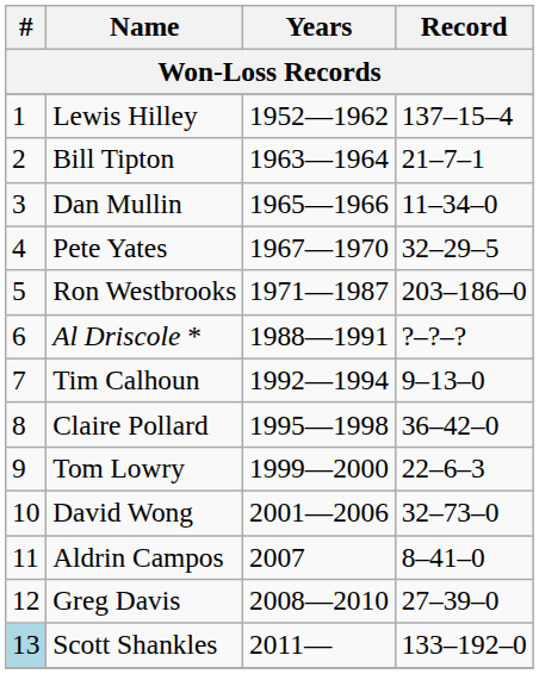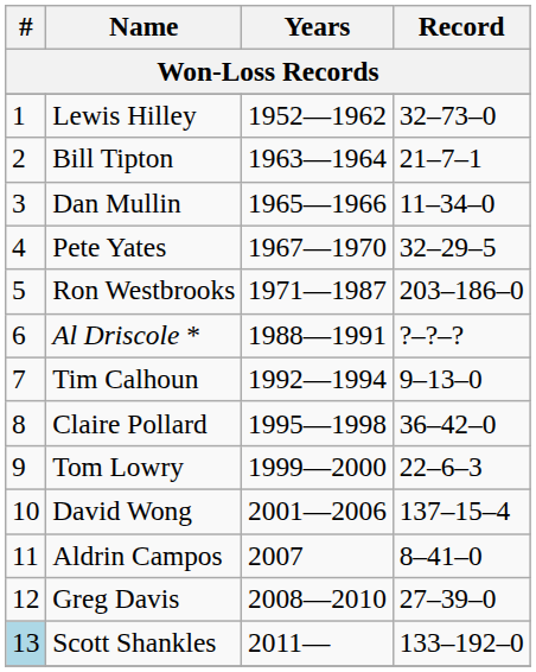Lewis Hilley | Record: 137–15–4 -> 32–73–0
David Wong | Record: 32–73–0 -> 137–15–4
